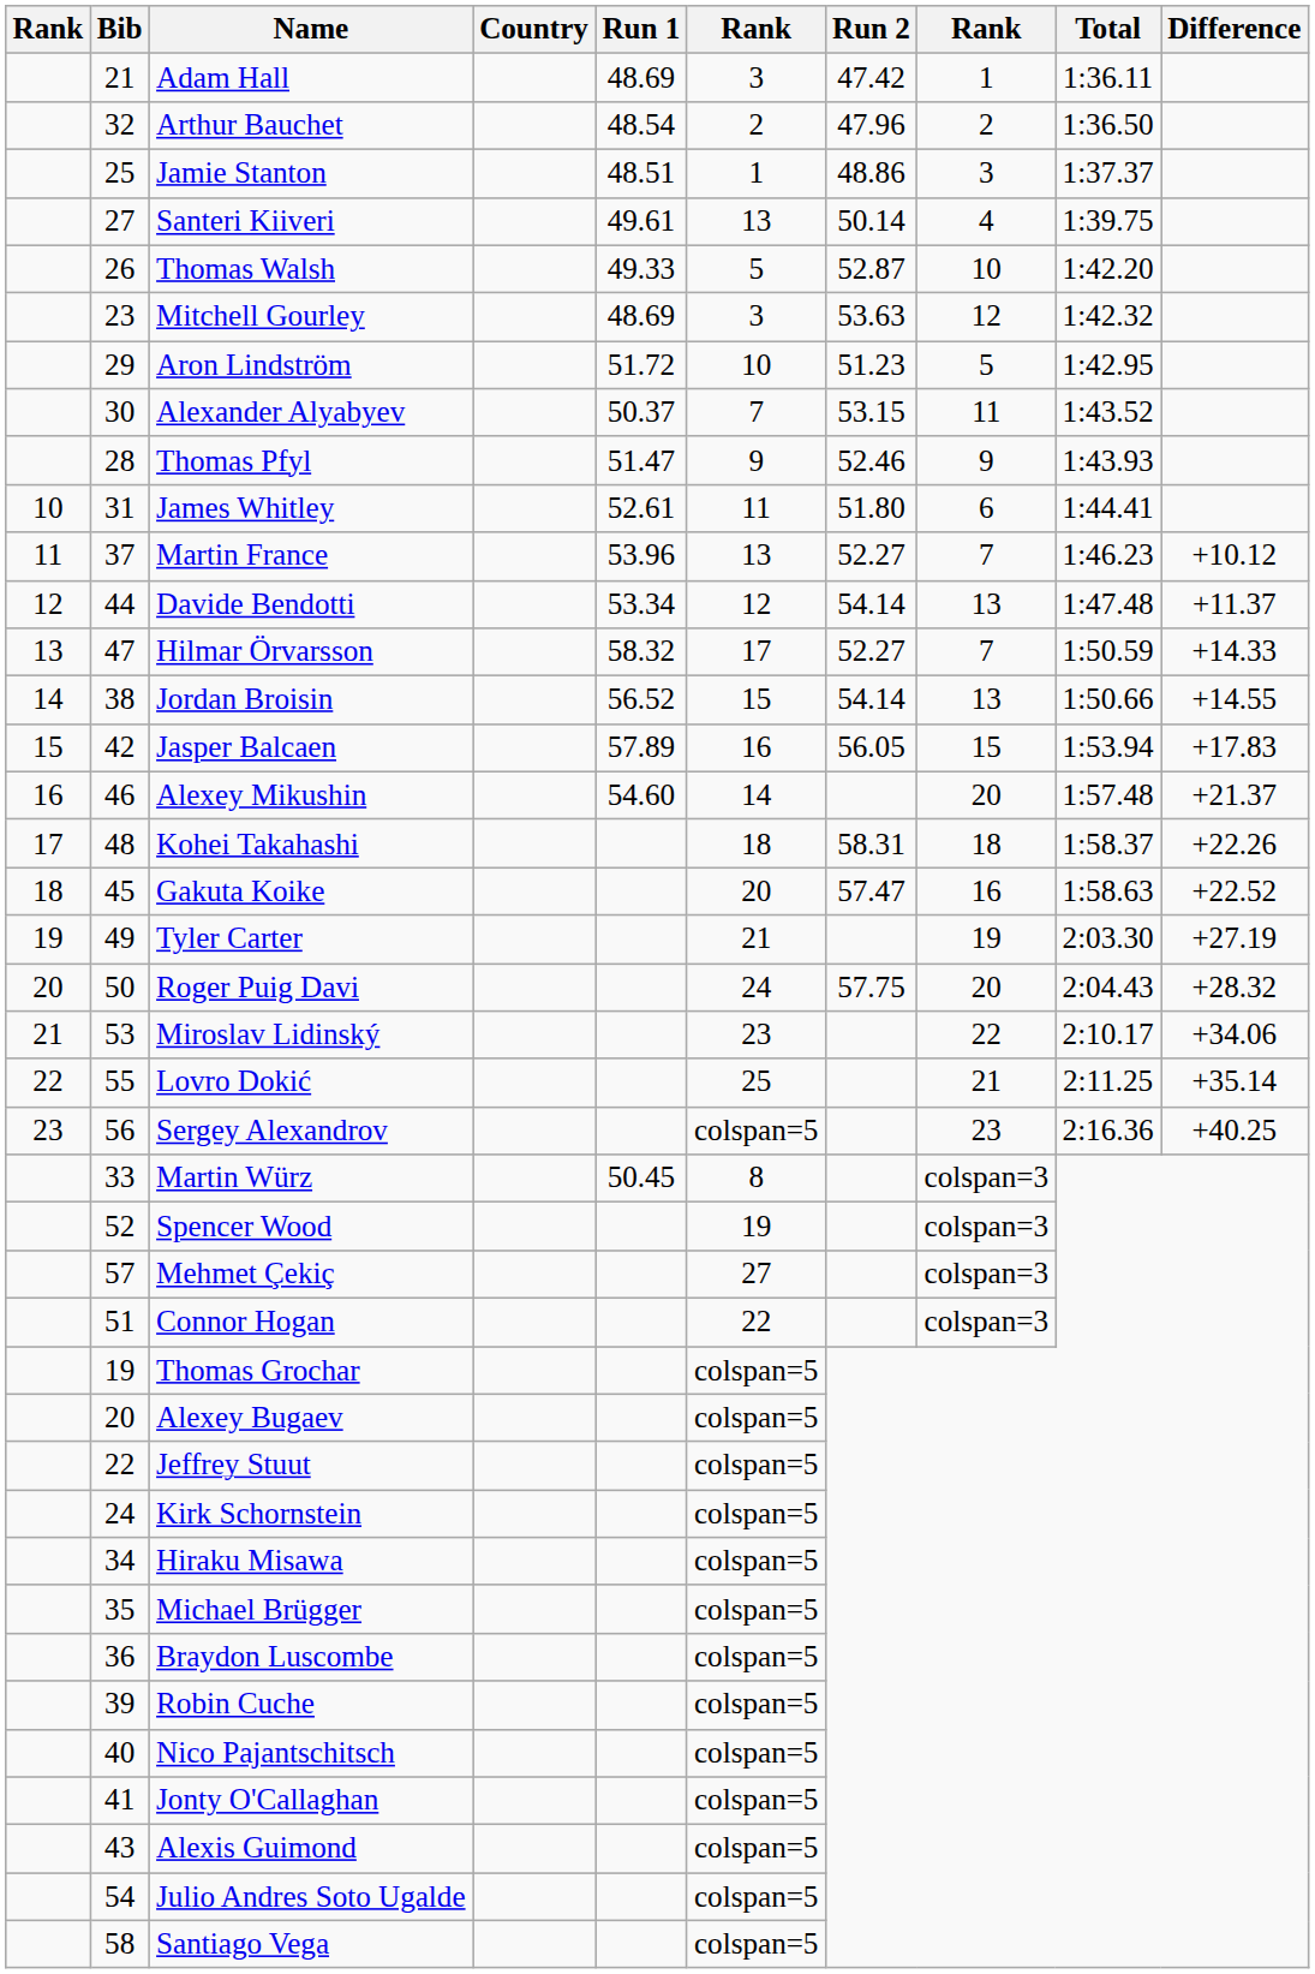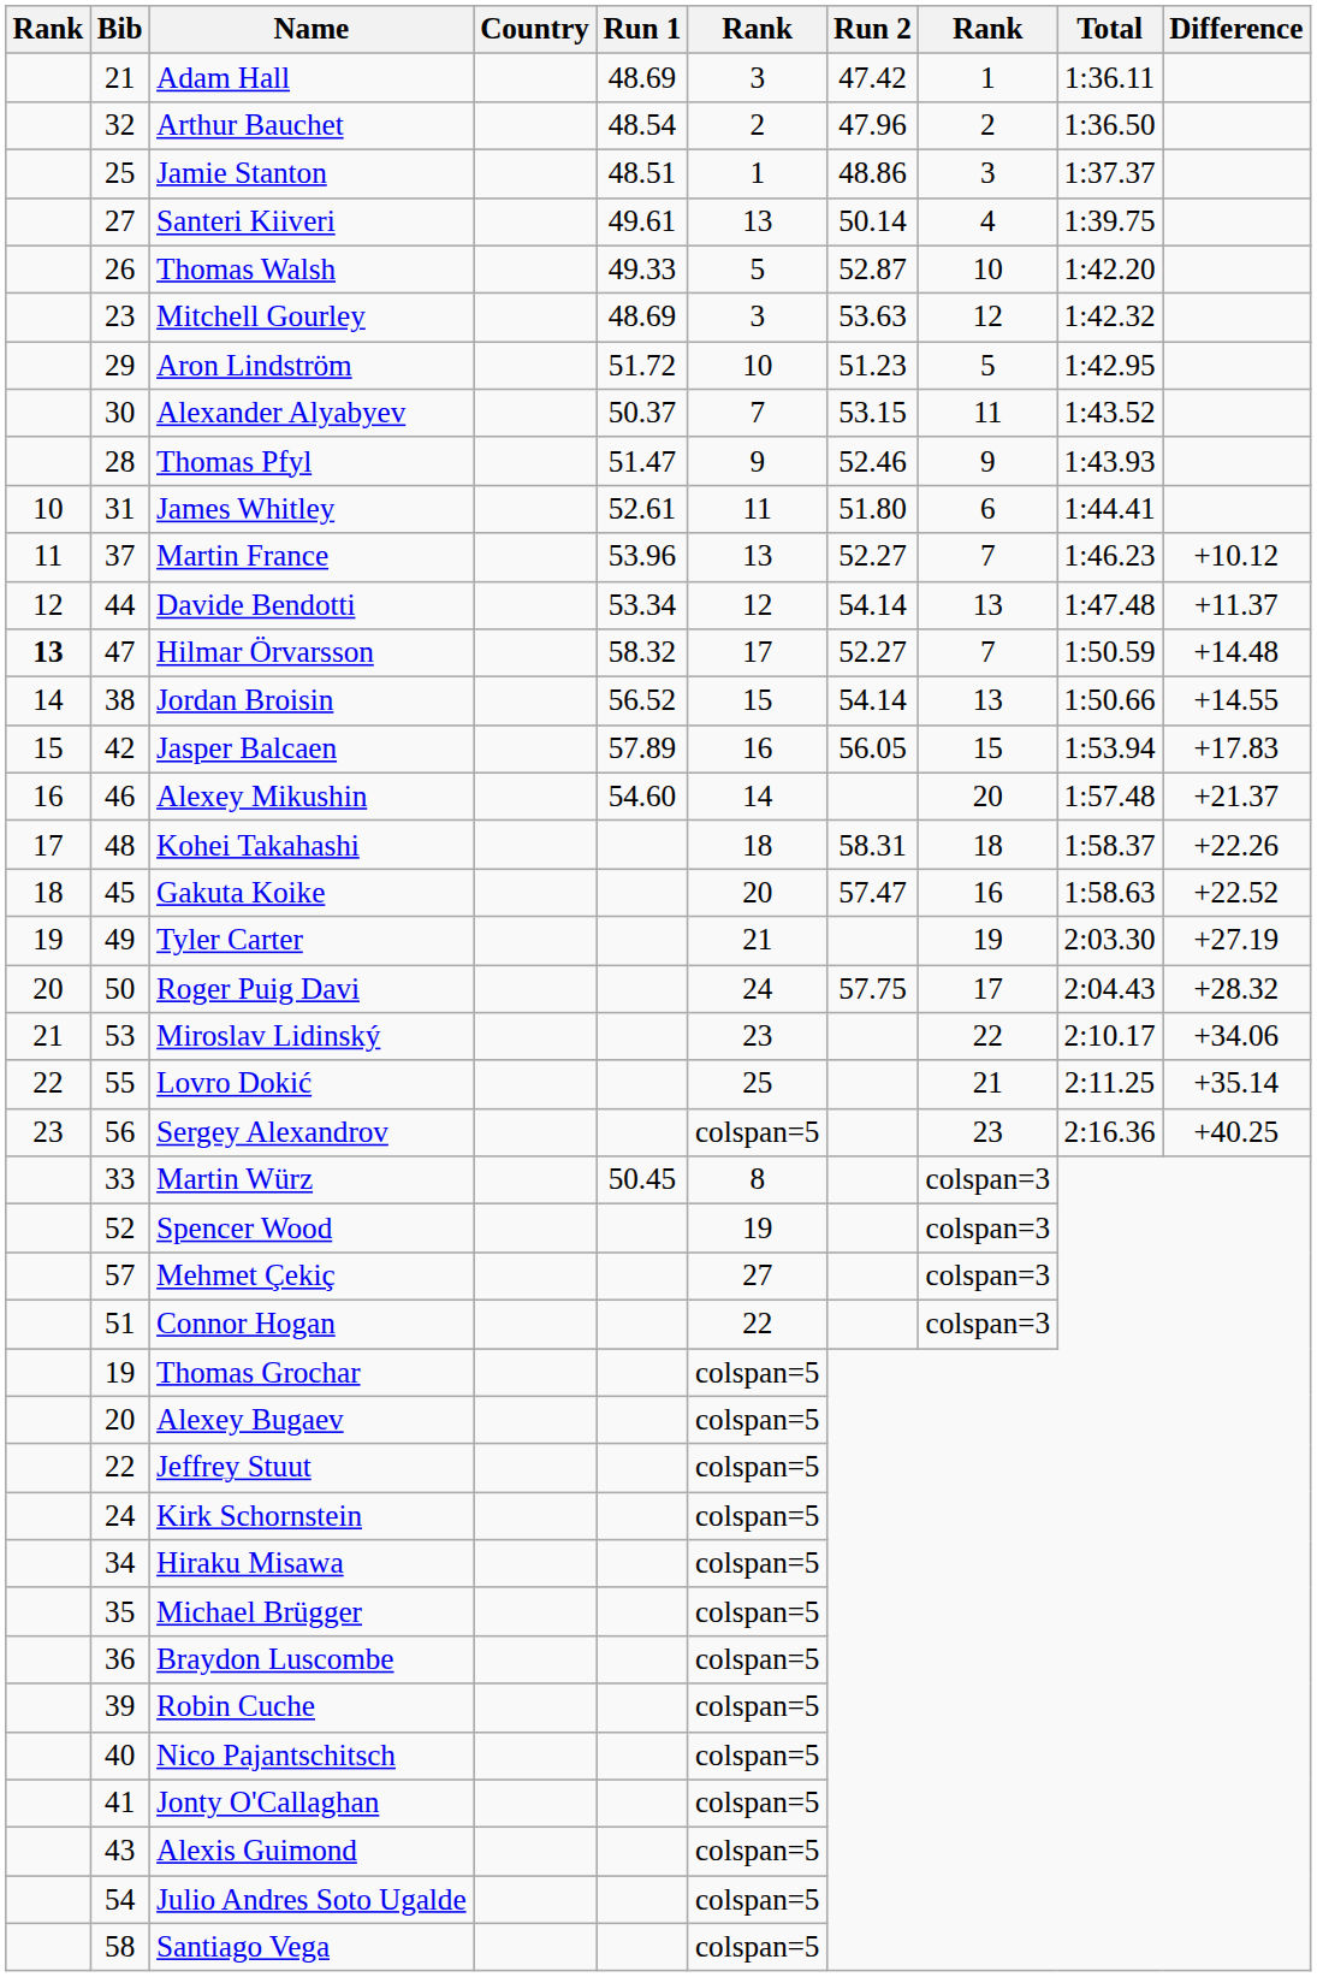Hilmar Örvarsson | column 1: normal -> bold
Hilmar Örvarsson | Difference: +14.33 -> +14.48
Roger Puig Davi | column 8: 20 -> 17
